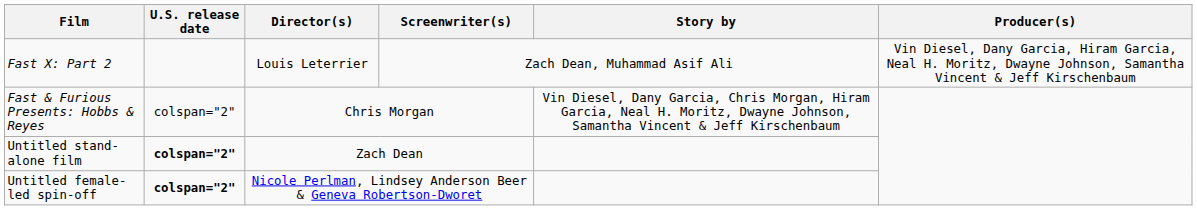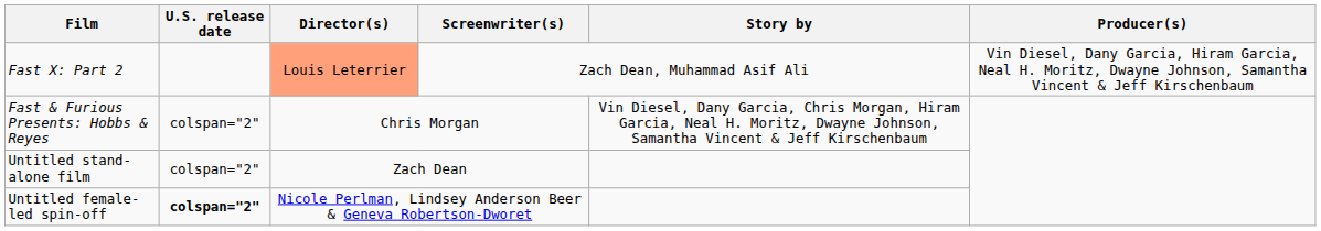Fast X: Part 2 | Director(s): no background -> lightsalmon background
Untitled stand-alone film | U.S. release date: bold -> normal
